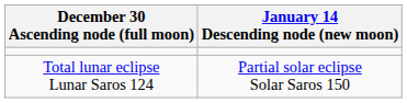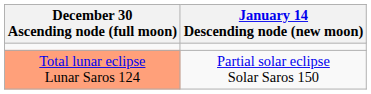row 3 | December 30 Ascending node (full moon): no background -> lightsalmon background
